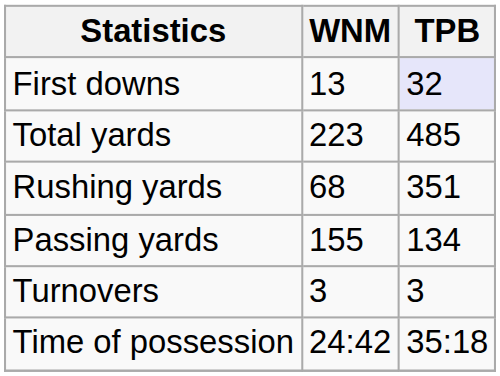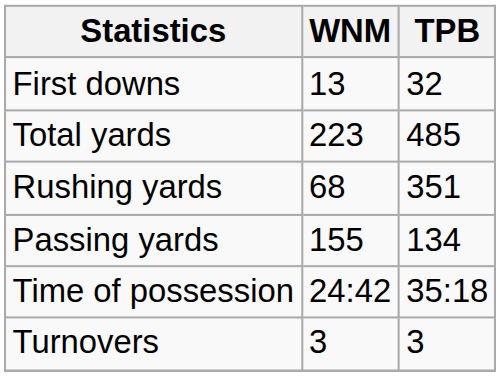First downs | TPB: lavender background -> no background
rows swapped: Turnovers <-> Time of possession
